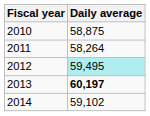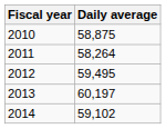2012 | Daily average: paleturquoise background -> no background
2013 | Daily average: bold -> normal
